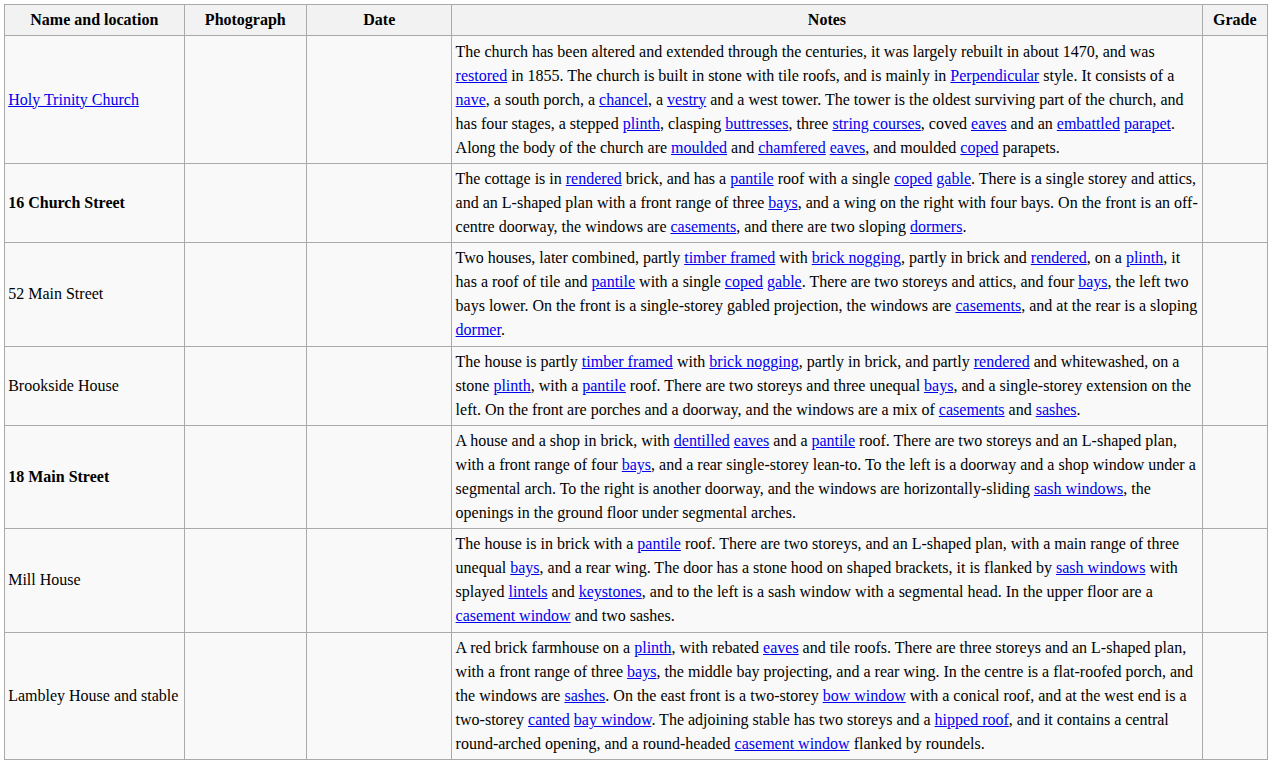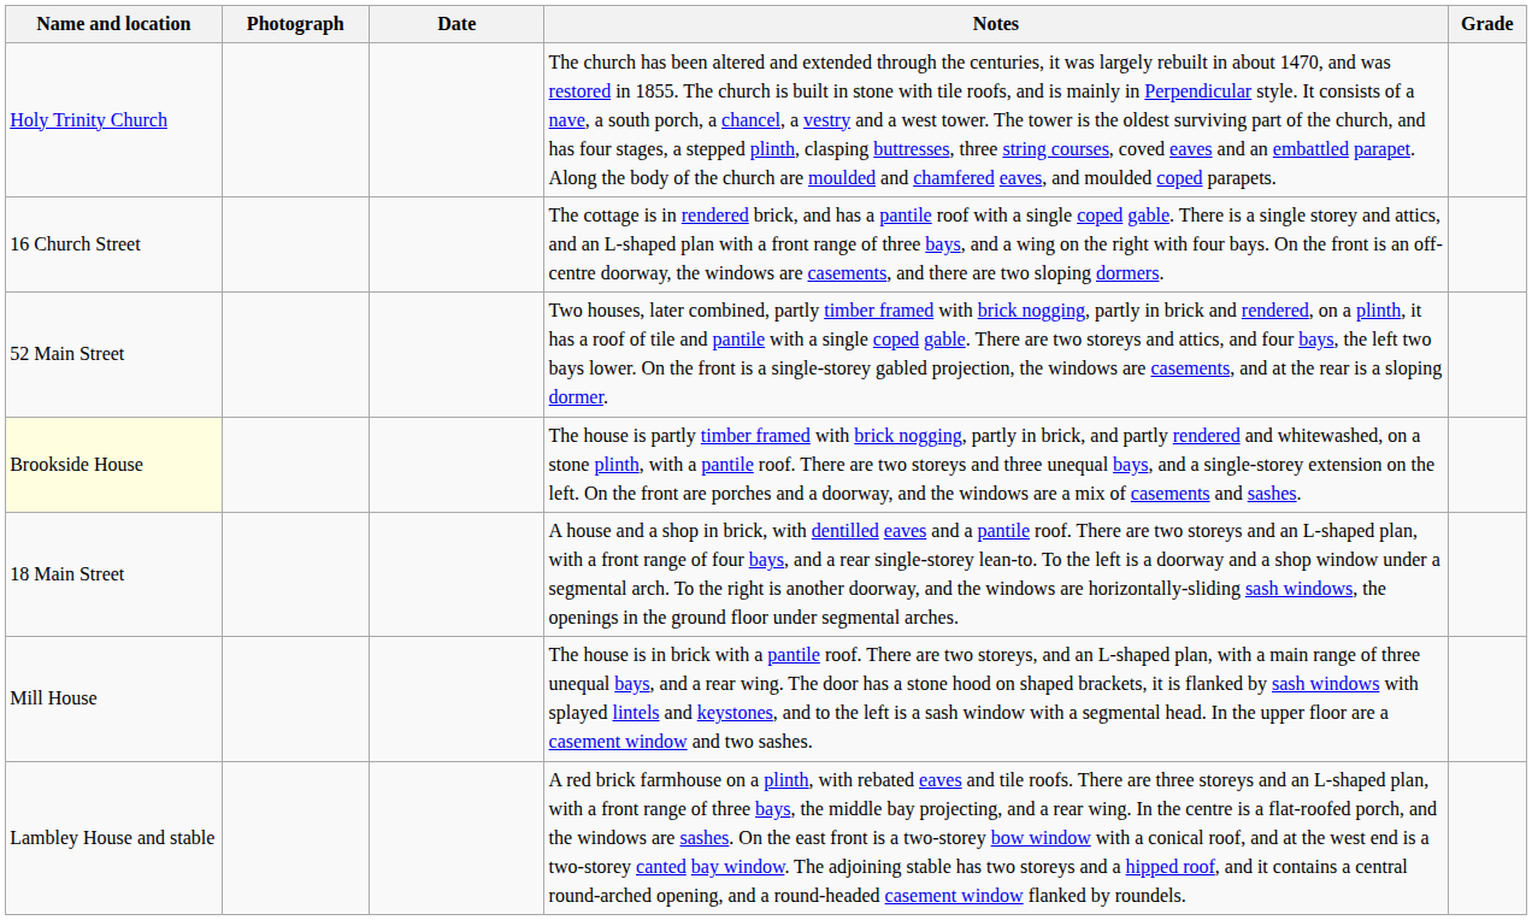16 Church Street | Name and location: bold -> normal
Brookside House | Name and location: no background -> lightyellow background
18 Main Street | Name and location: bold -> normal
